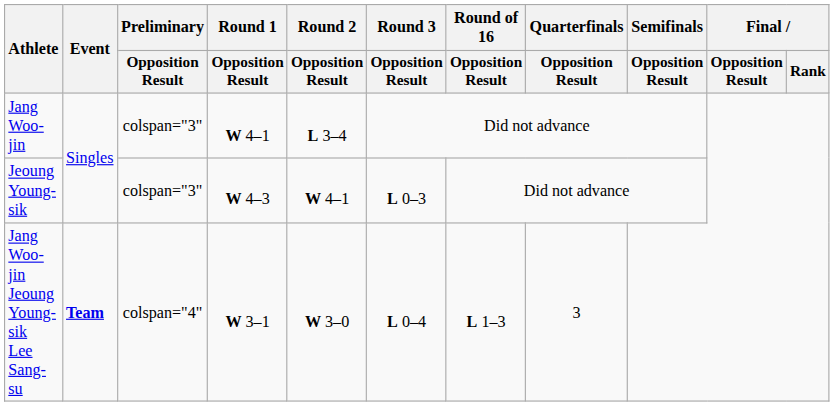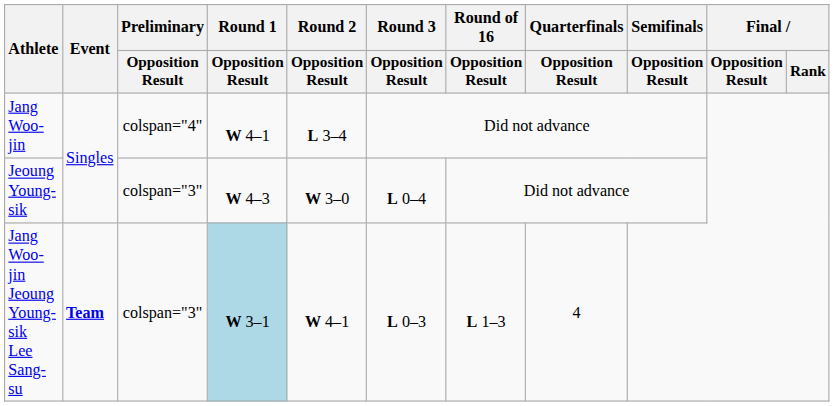Jang Woo-jin | Preliminary / Opposition Result: colspan="3" -> colspan="4"
Jeoung Young-sik | Round 2 / Opposition Result: W 4–1 -> W 3–0
Jeoung Young-sik | Round 3 / Opposition Result: L 0–3 -> L 0–4
Jang Woo-jin Jeoung Young-sik Lee Sang-su | Preliminary / Opposition Result: colspan="4" -> colspan="3"
Jang Woo-jin Jeoung Young-sik Lee Sang-su | Round 1 / Opposition Result: no background -> lightblue background
Jang Woo-jin Jeoung Young-sik Lee Sang-su | Round 2 / Opposition Result: W 3–0 -> W 4–1
Jang Woo-jin Jeoung Young-sik Lee Sang-su | Round 3 / Opposition Result: L 0–4 -> L 0–3
Jang Woo-jin Jeoung Young-sik Lee Sang-su | Quarterfinals / Opposition Result: 3 -> 4
